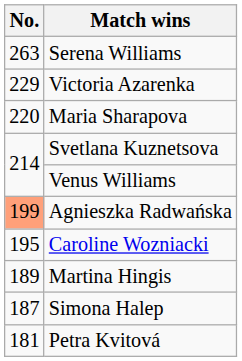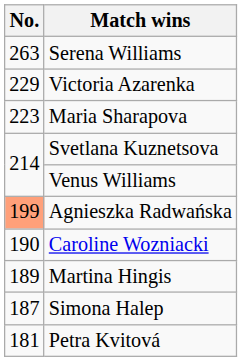Maria Sharapova | No.: 220 -> 223
Caroline Wozniacki | No.: 195 -> 190
